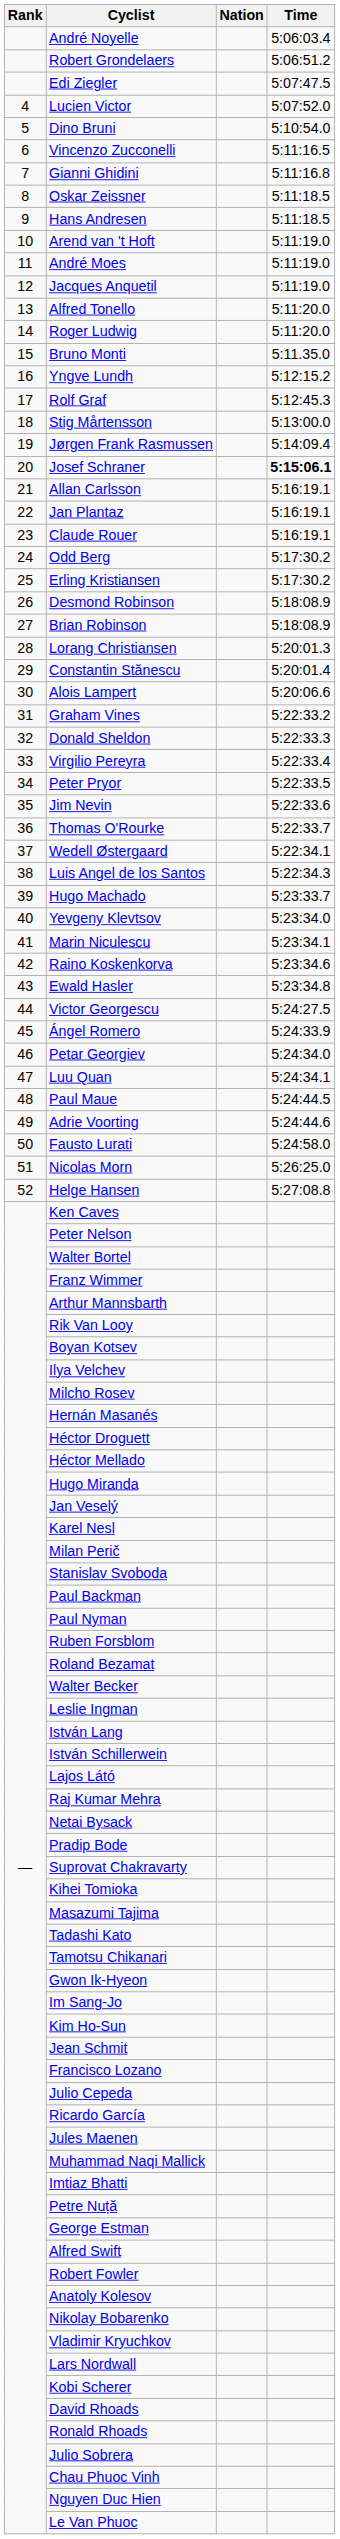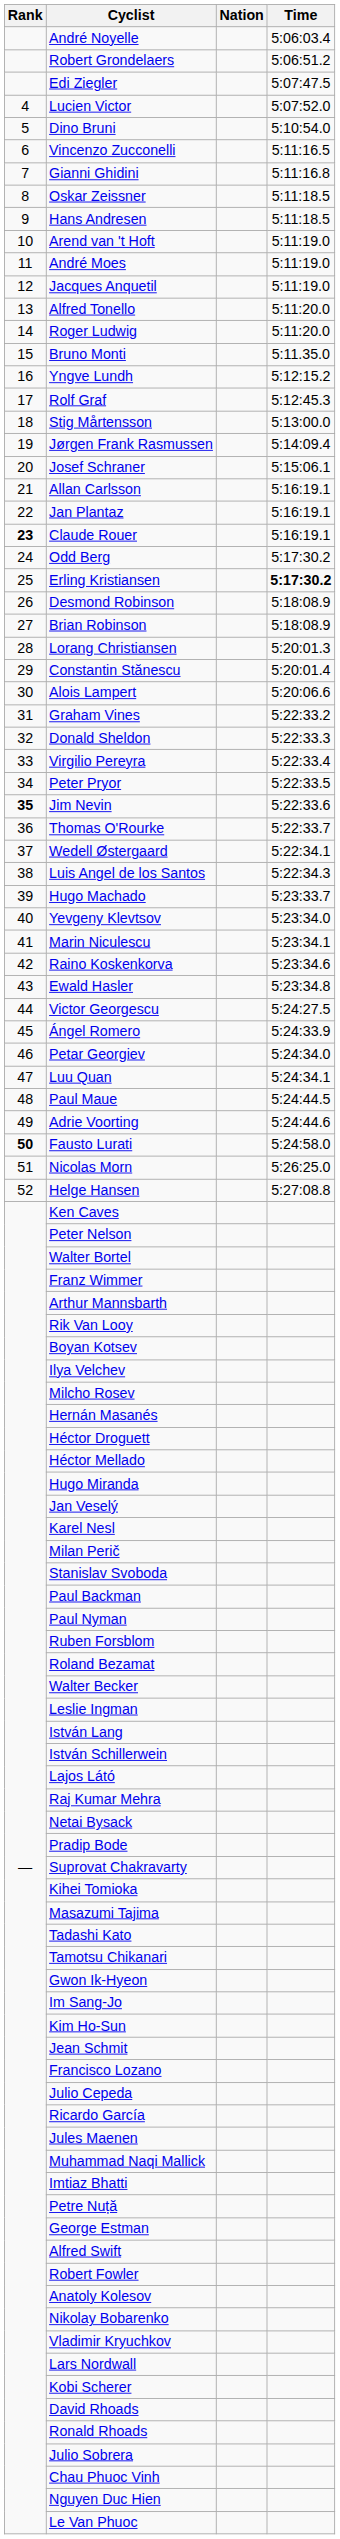Josef Schraner | Time: bold -> normal
Claude Rouer | Rank: normal -> bold
Erling Kristiansen | Time: normal -> bold
Jim Nevin | Rank: normal -> bold
Fausto Lurati | Rank: normal -> bold
